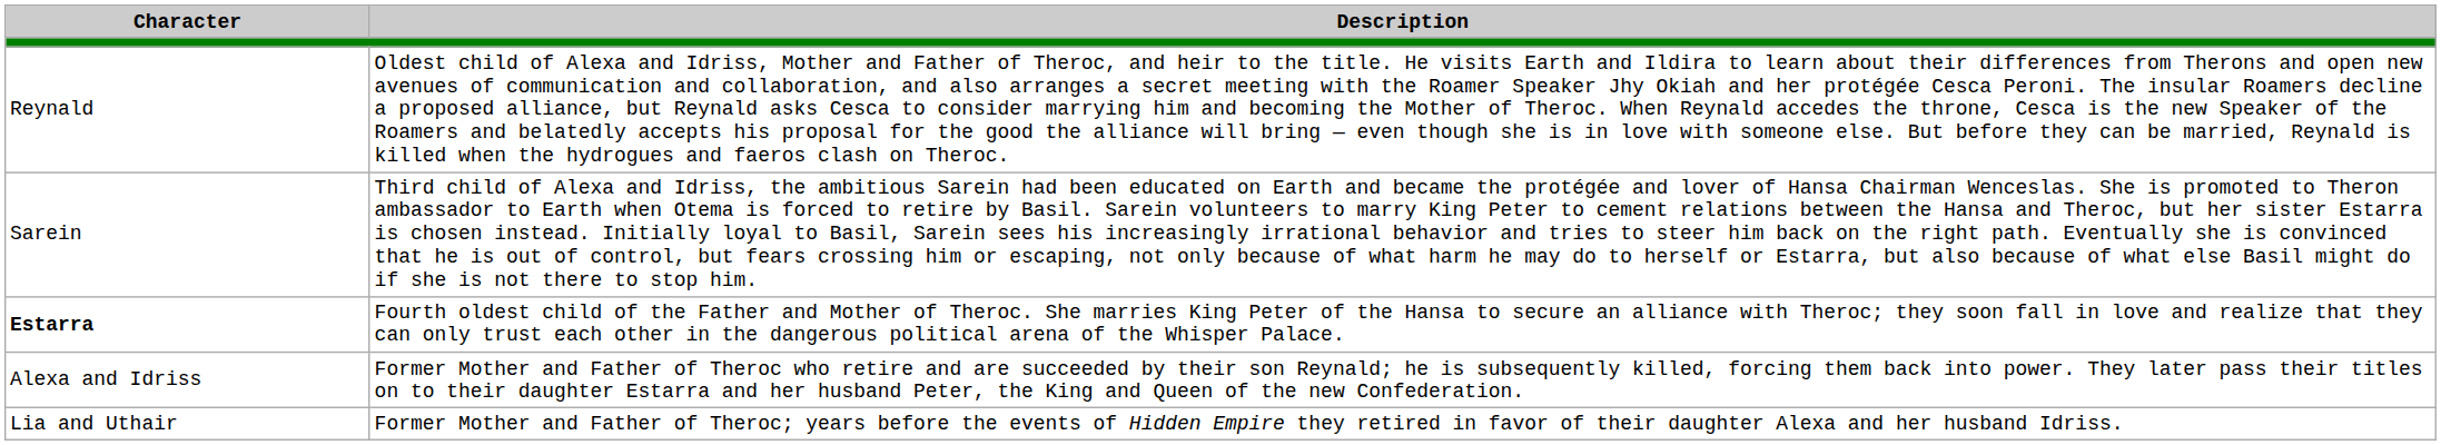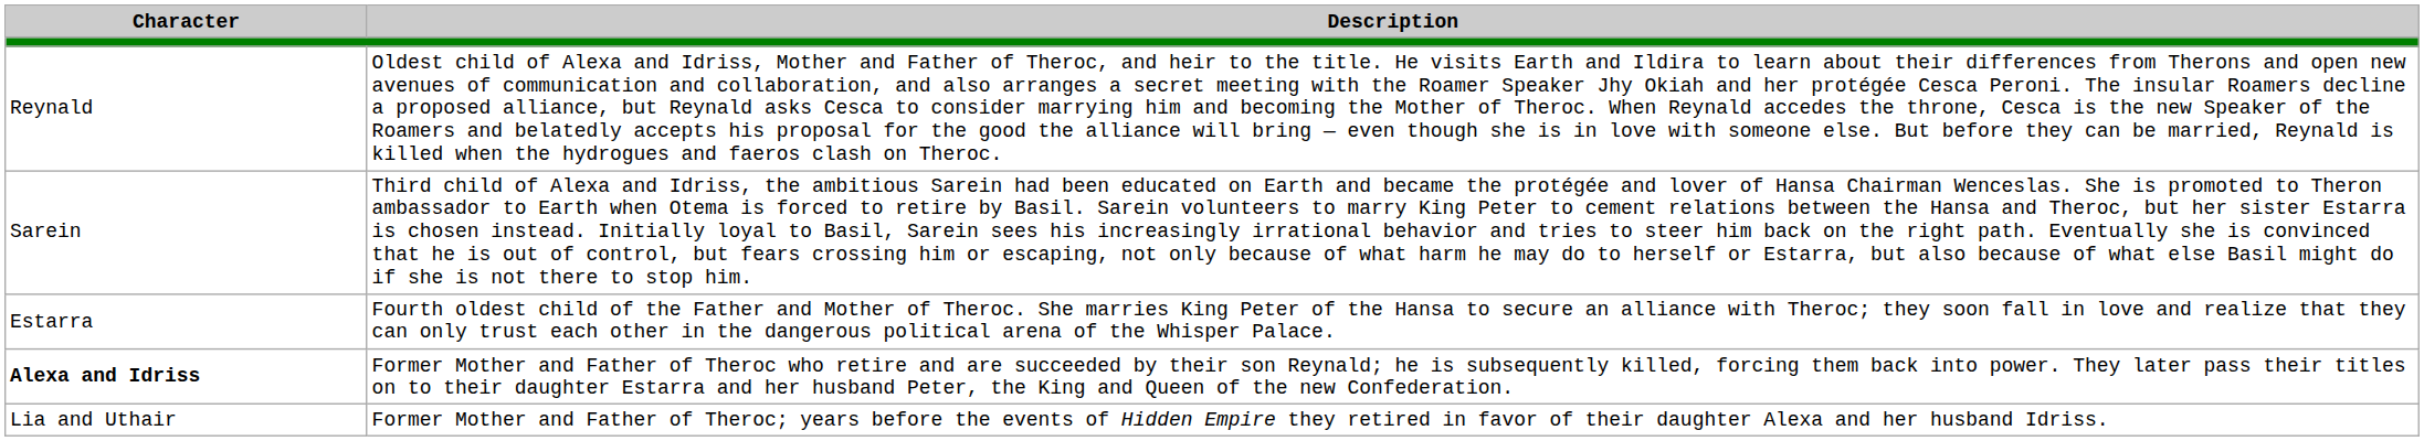Estarra | Character: bold -> normal
Alexa and Idriss | Character: normal -> bold
